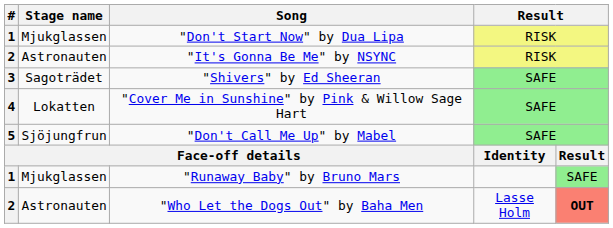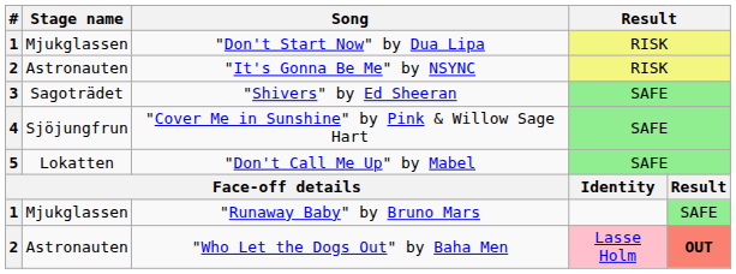"Cover Me in Sunshine" by Pink & Willow Sage Hart | Stage name: Lokatten -> Sjöjungfrun
"Don't Call Me Up" by Mabel | Stage name: Sjöjungfrun -> Lokatten
"Who Let the Dogs Out" by Baha Men | column 4: no background -> pink background
